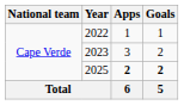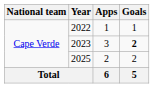2023 | Goals: normal -> bold
2025 | Apps: bold -> normal
2025 | Goals: bold -> normal
